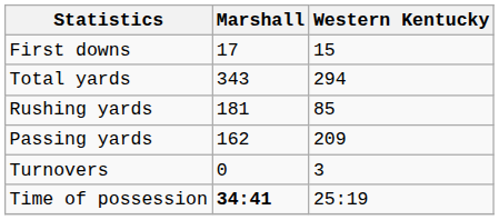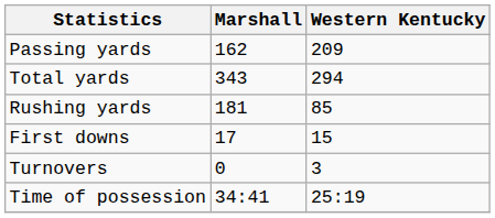rows swapped: First downs <-> Passing yards
Time of possession | Marshall: bold -> normal
